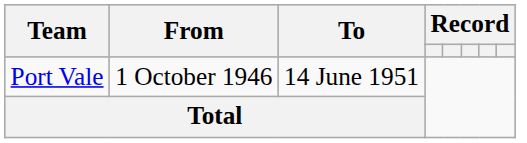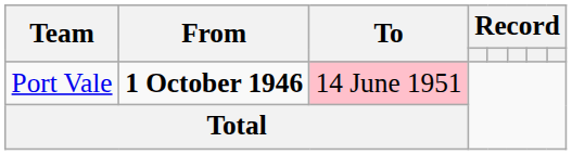Port Vale | From: normal -> bold
Port Vale | To: no background -> pink background
